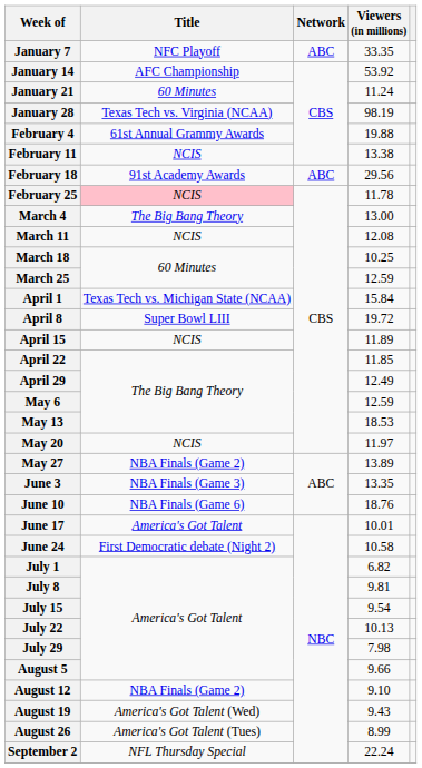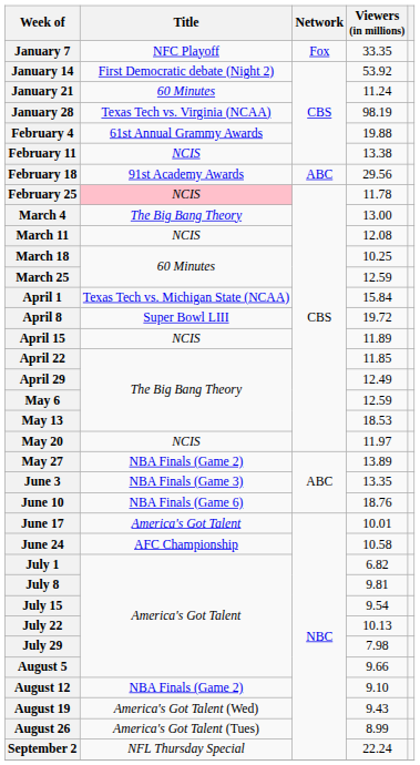January 7 | Network: ABC -> Fox
January 14 | Title: AFC Championship -> First Democratic debate (Night 2)
June 24 | Title: First Democratic debate (Night 2) -> AFC Championship
